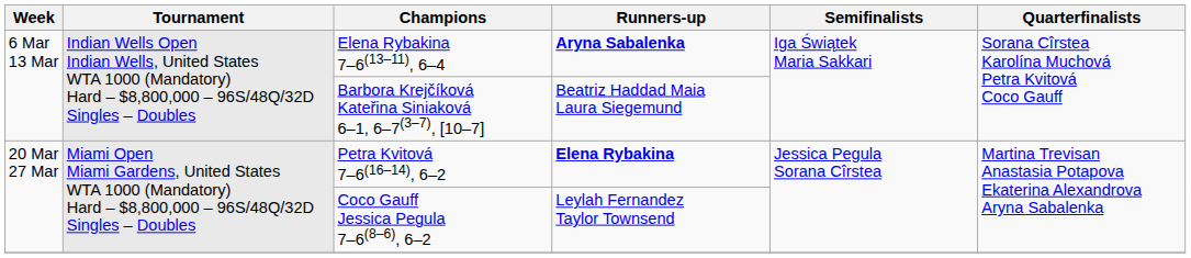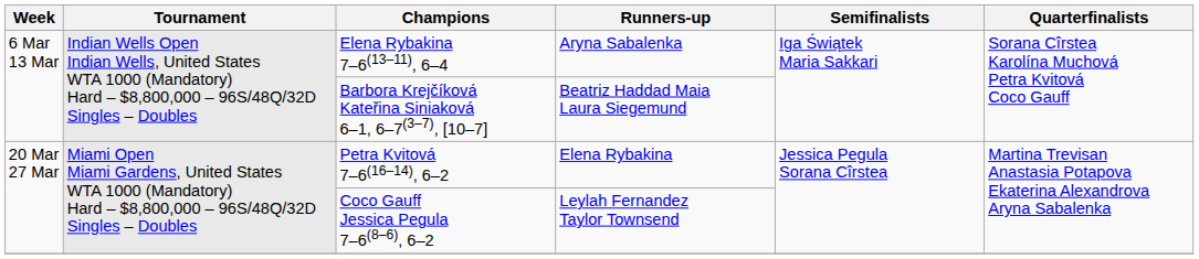Elena Rybakina 7–6(13–11), 6–4 | Runners-up: bold -> normal
Petra Kvitová 7–6(16–14), 6–2 | Runners-up: bold -> normal
